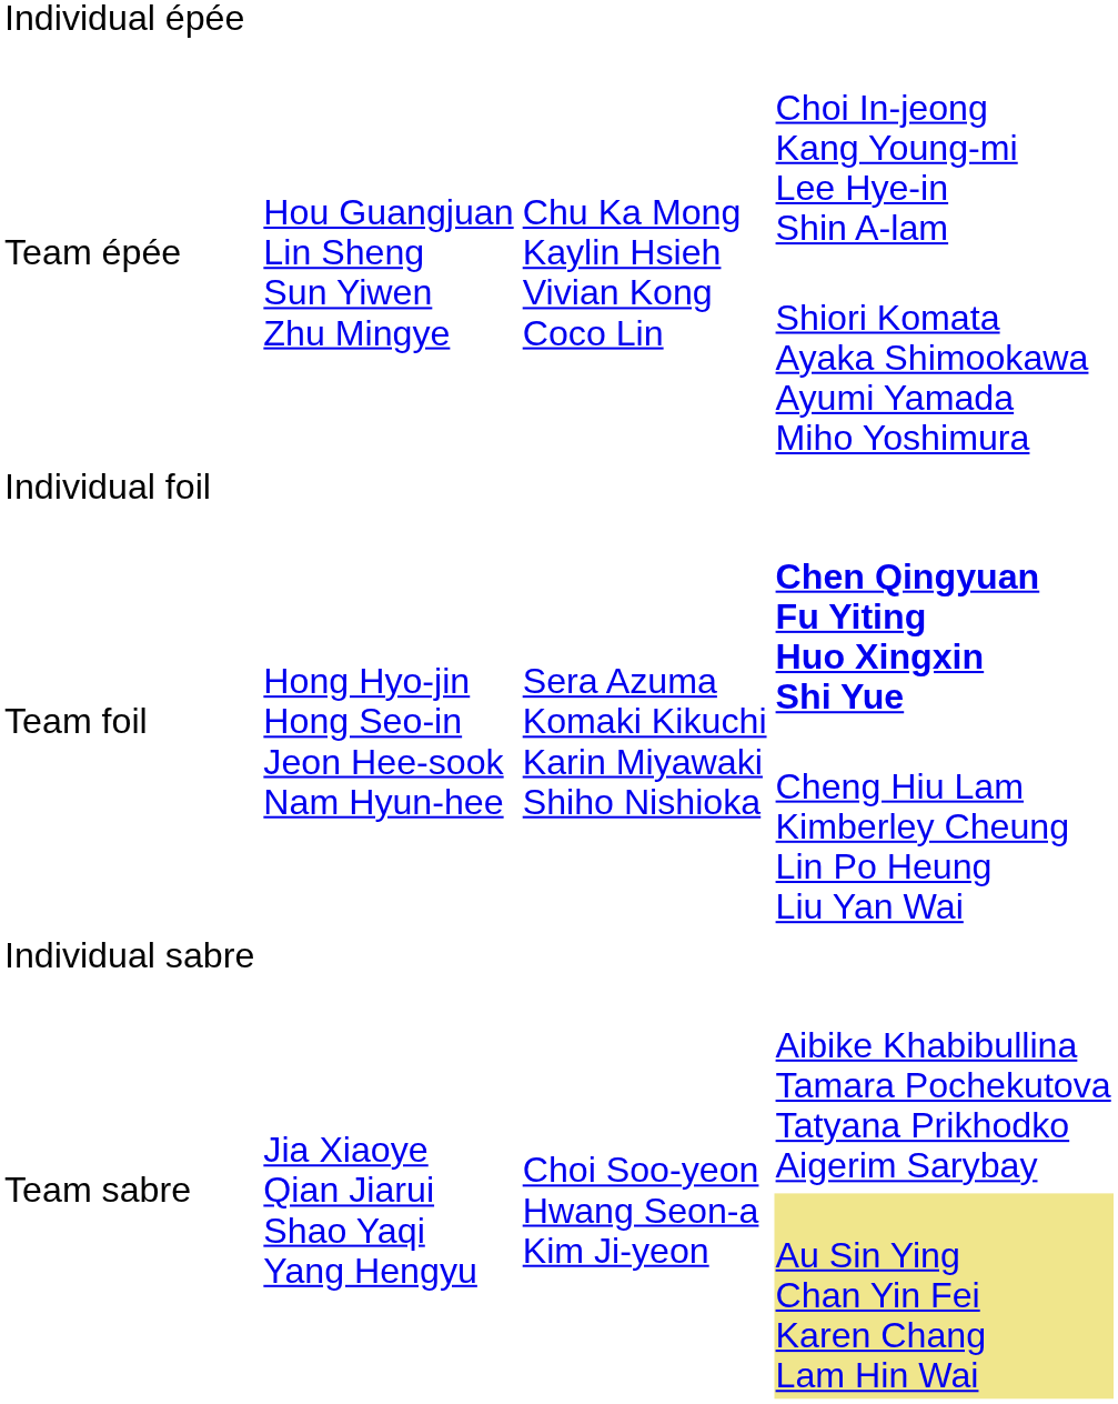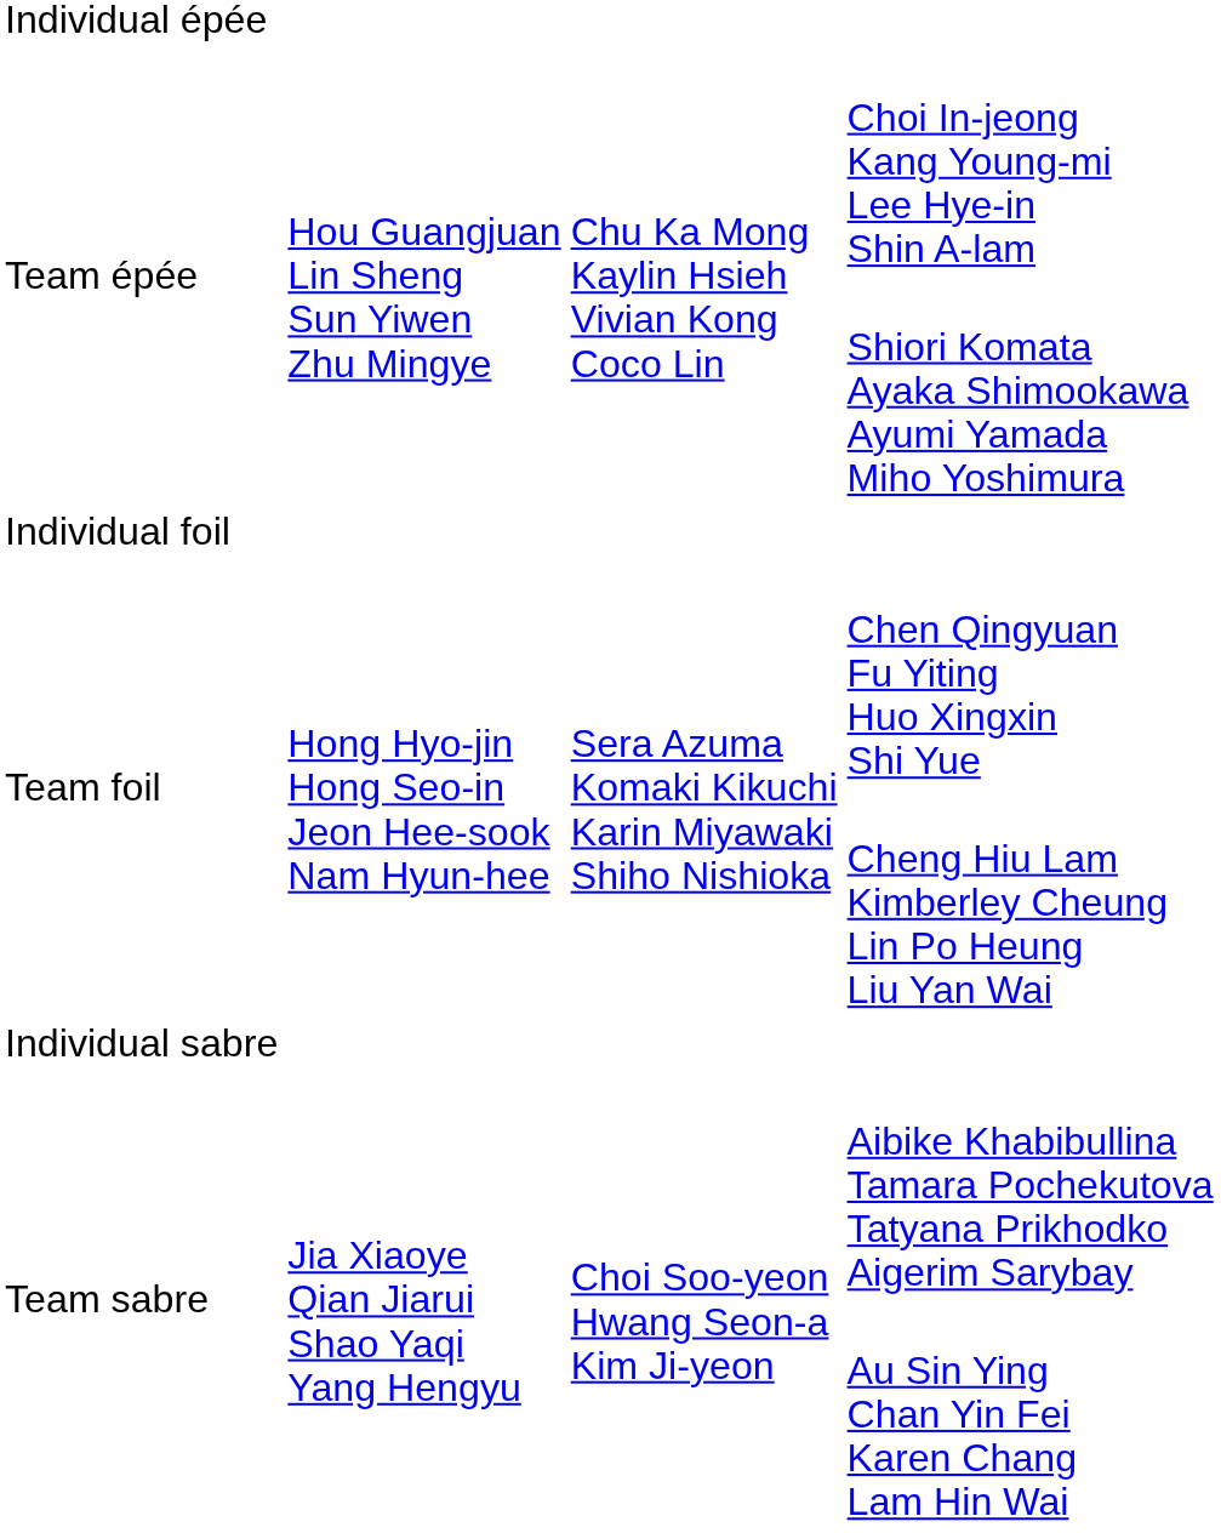Chen Qingyuan Fu Yiting Huo Xingxin Shi Yue | column 4: bold -> normal
Au Sin Ying Chan Yin Fei Karen Chang Lam Hin Wai | column 4: khaki background -> no background
